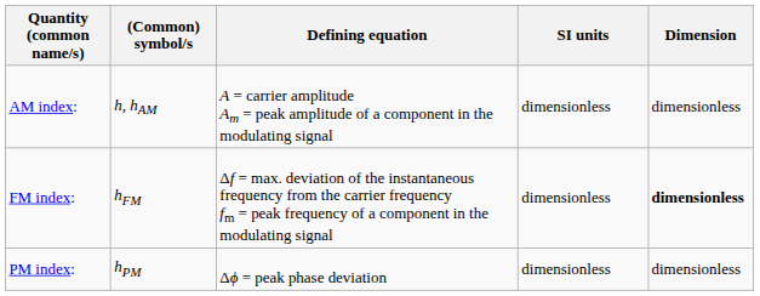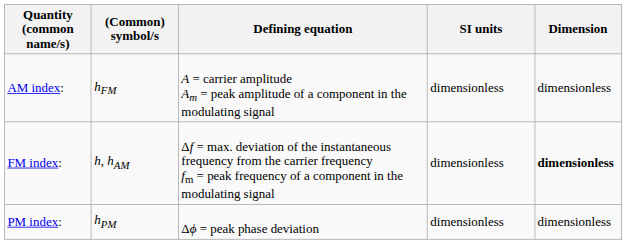AM index: | (Common) symbol/s: h, hAM -> hFM
FM index: | (Common) symbol/s: hFM -> h, hAM
